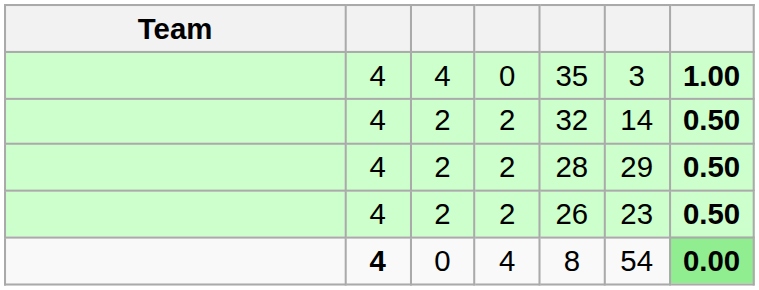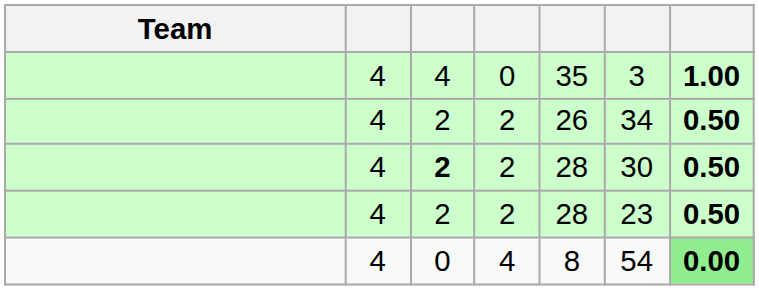row 3 | column 5: 32 -> 26
row 3 | column 6: 14 -> 34
row 4 | column 3: normal -> bold
row 4 | column 6: 29 -> 30
row 5 | column 5: 26 -> 28
row 6 | column 2: bold -> normal
